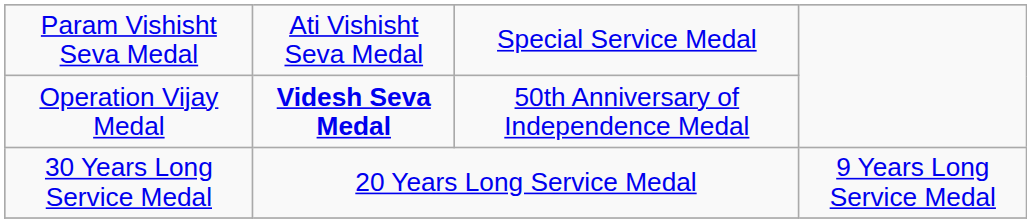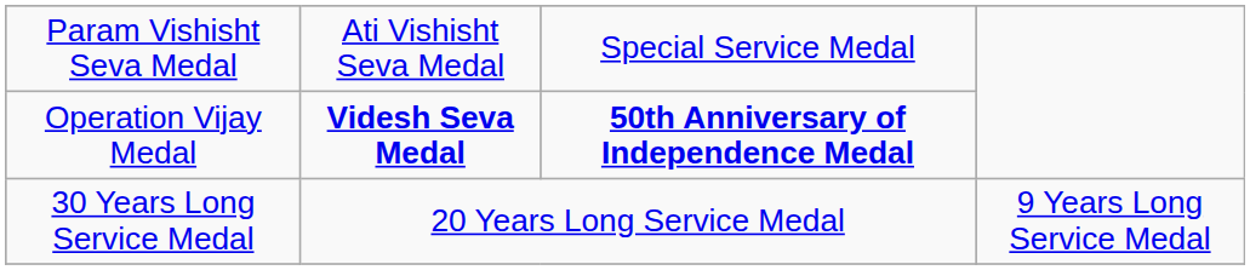Operation Vijay Medal | column 3: normal -> bold
